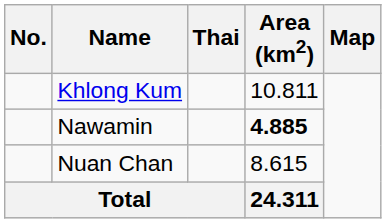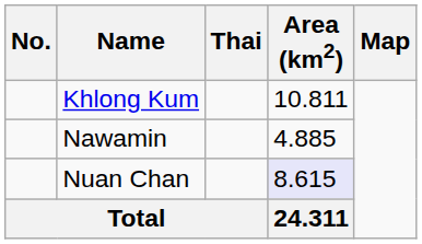Nawamin | Area (km2): bold -> normal
Nuan Chan | Area (km2): no background -> lavender background
